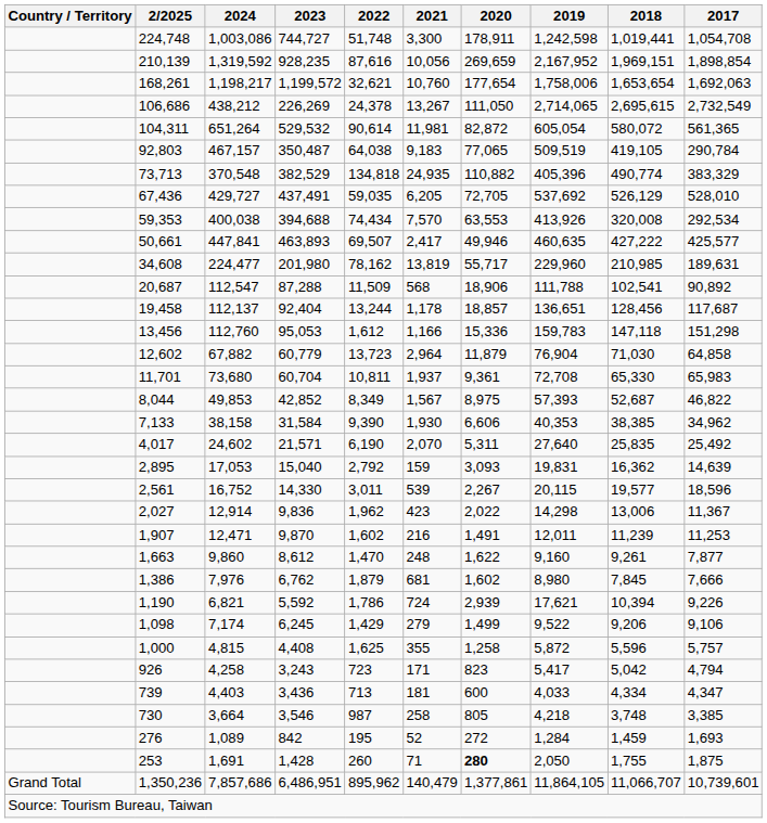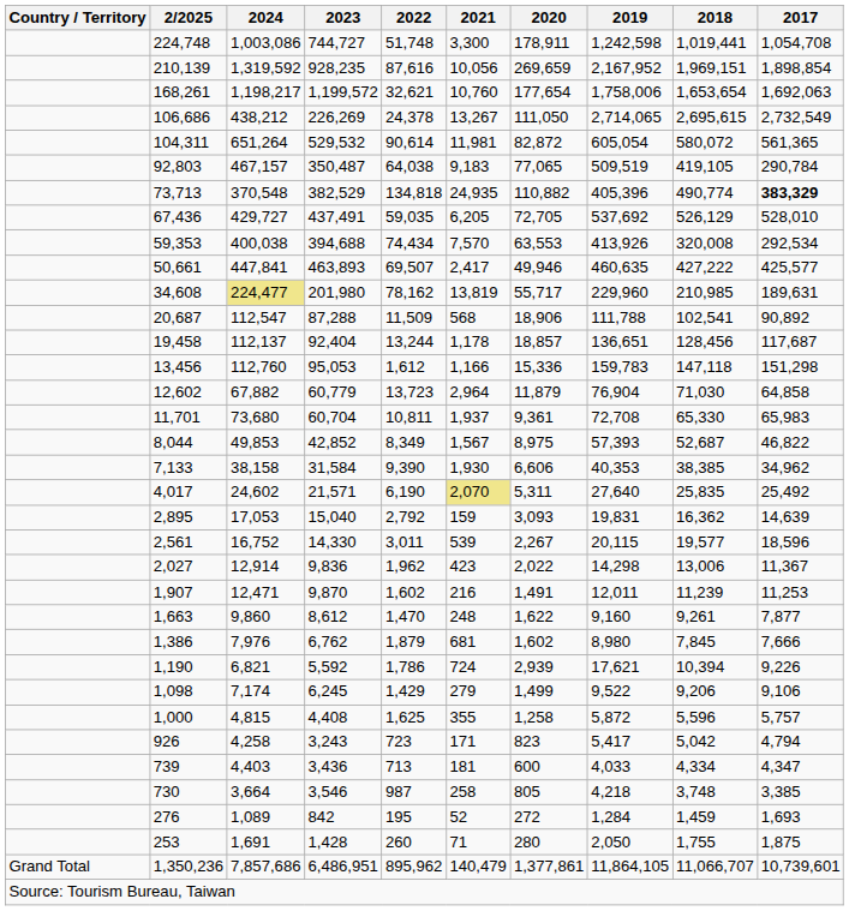73,713 | 2017: normal -> bold
34,608 | 2024: no background -> khaki background
4,017 | 2021: no background -> khaki background
253 | 2020: bold -> normal
